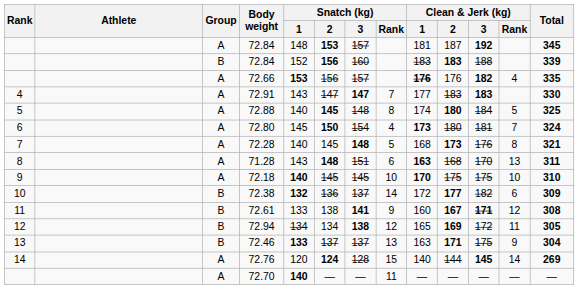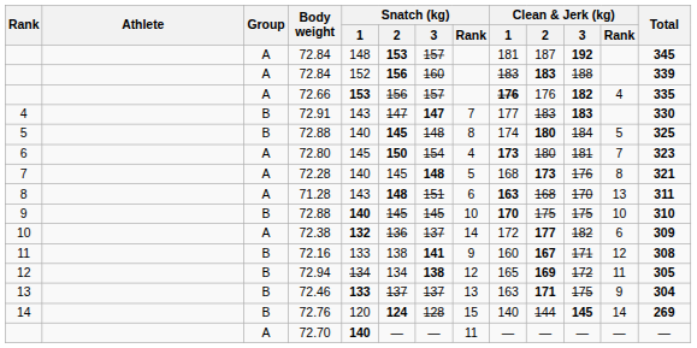row 4 | Group: B -> A
row 6 | Group: A -> B
row 7 | Group: A -> B
row 8 | Total: 324 -> 323
row 11 | Group: A -> B
row 11 | Body weight: 72.18 -> 72.88
row 12 | Group: B -> A
row 13 | Body weight: 72.61 -> 72.16
row 13 | Clean & Jerk (kg) / 3: bold -> normal
row 16 | Group: A -> B
